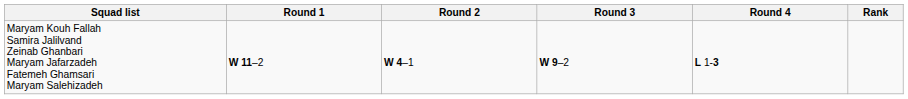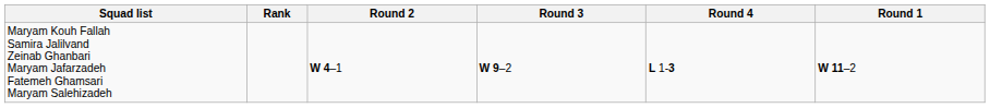columns swapped: Round 1 <-> Rank
